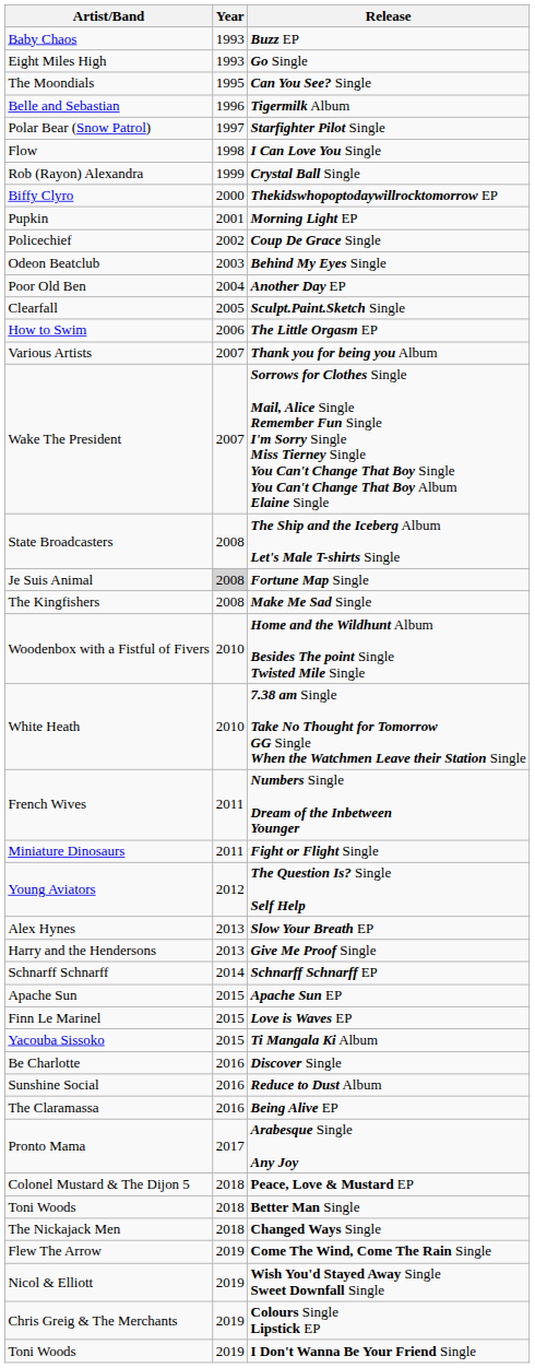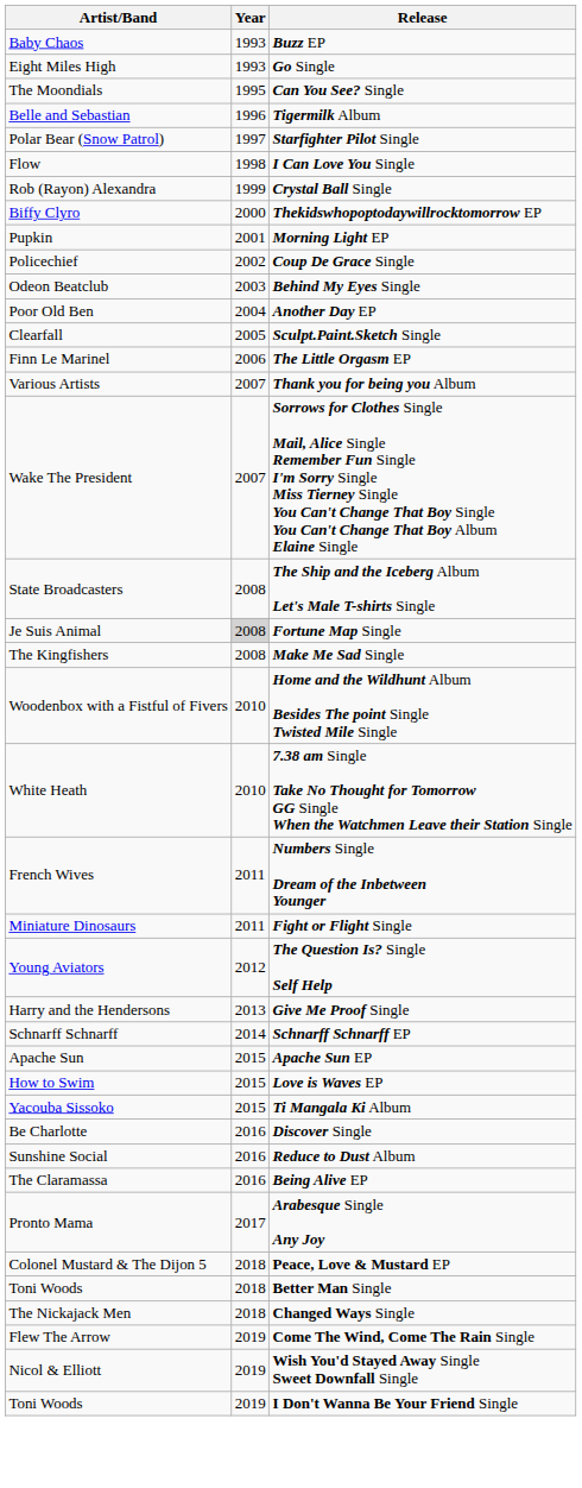The Little Orgasm EP | Artist/Band: How to Swim -> Finn Le Marinel
- row: Alex Hynes | 2013 | Slow Your Breath EP
Love is Waves EP | Artist/Band: Finn Le Marinel -> How to Swim
- row: Chris Greig & The Merchants | 2019 | Colours Single Lipstick EP
